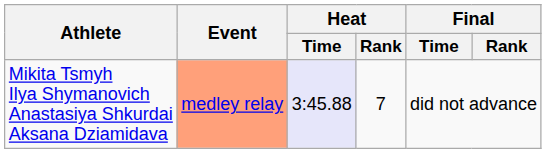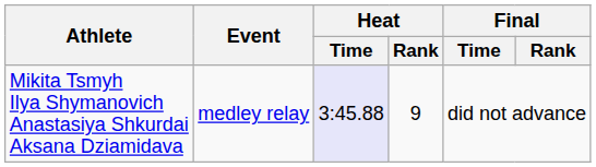row 3 | Event: lightsalmon background -> no background
row 3 | Heat / Rank: 7 -> 9
